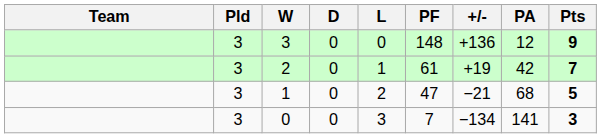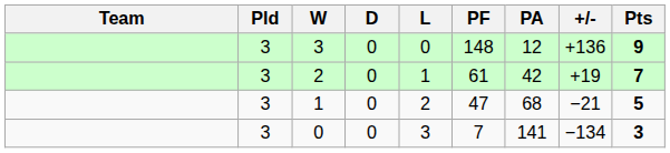columns swapped: PA <-> +/-
